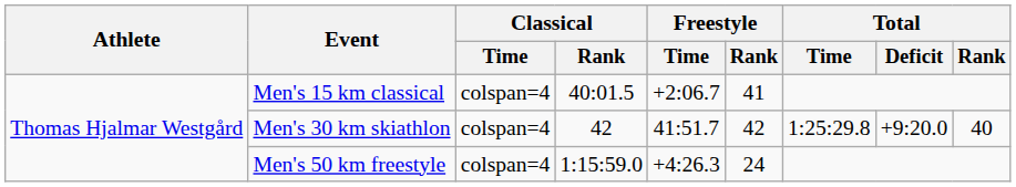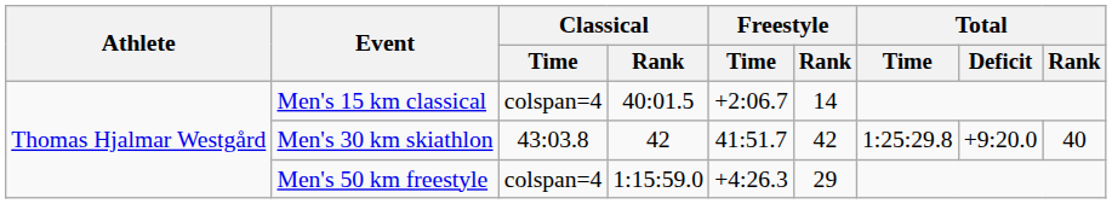Men's 15 km classical | Freestyle / Rank: 41 -> 14
Men's 30 km skiathlon | Classical / Time: colspan=4 -> 43:03.8
Men's 50 km freestyle | Freestyle / Rank: 24 -> 29
